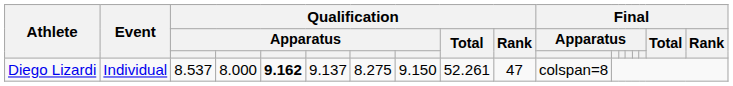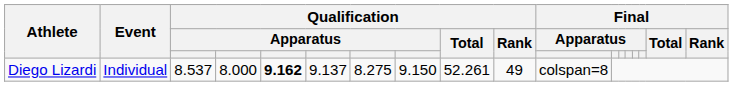Diego Lizardi | Qualification / Rank: 47 -> 49
